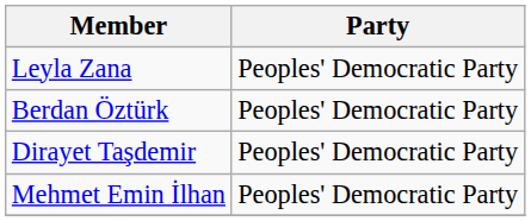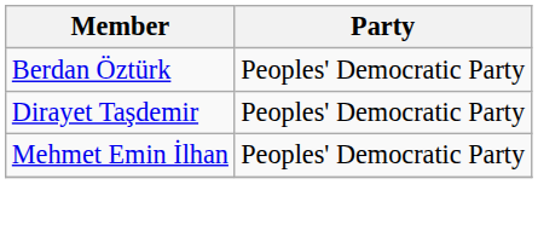- row: Leyla Zana | Peoples' Democratic Party
